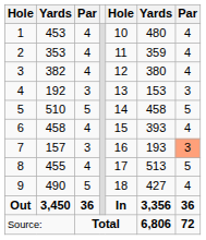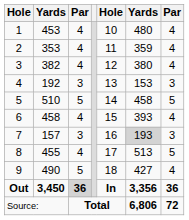7 | column 6: no background -> lightgrey background
7 | column 7: lightsalmon background -> no background
Out | column 3: no background -> lightgrey background
